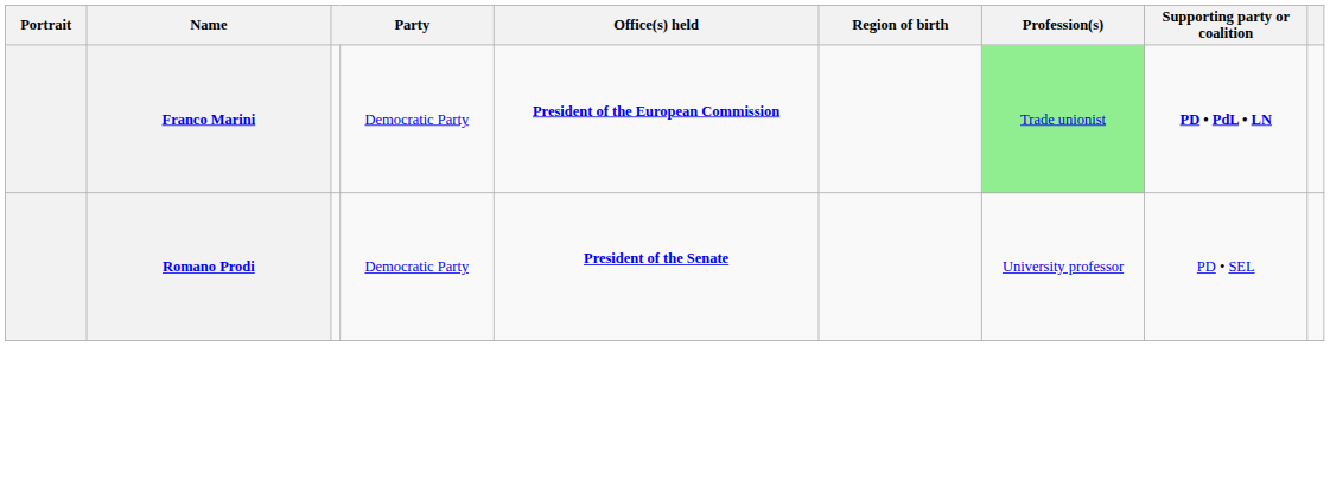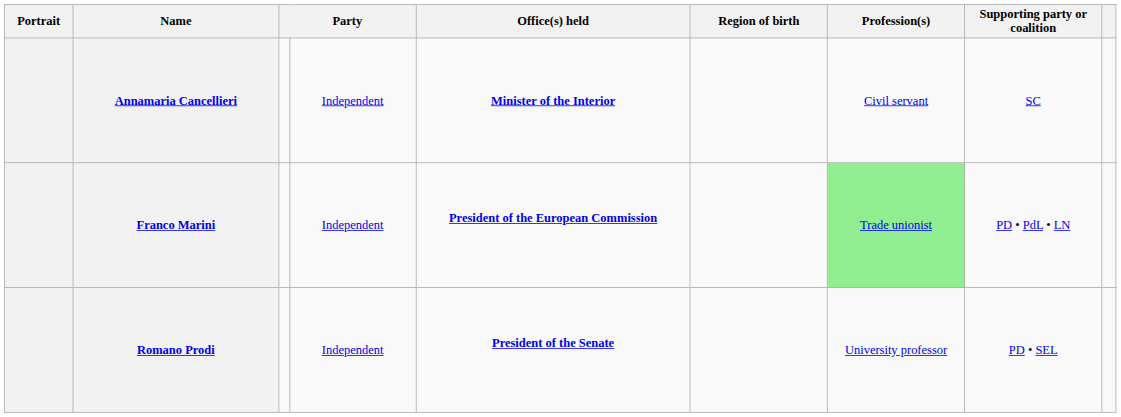+ row: Annamaria Cancellieri | Independent | Minister of the Interior | Civil servant | SC
Franco Marini | column 4: Democratic Party -> Independent
Franco Marini | Supporting party or coalition: bold -> normal
Romano Prodi | column 4: Democratic Party -> Independent
